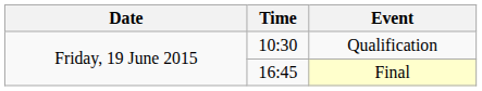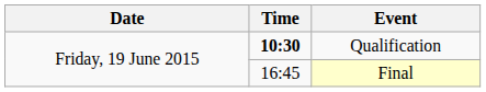Qualification | Time: normal -> bold
